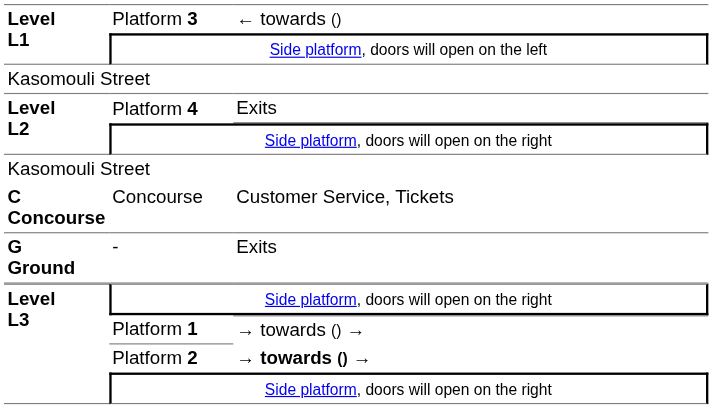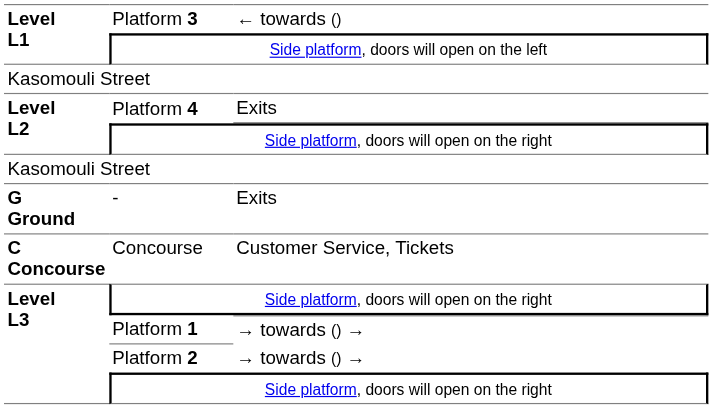rows swapped: - <-> Concourse
Platform 2 | column 3: bold -> normal
